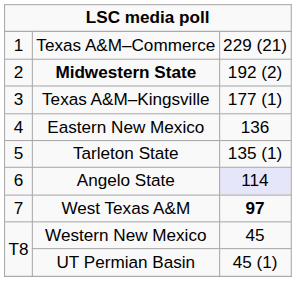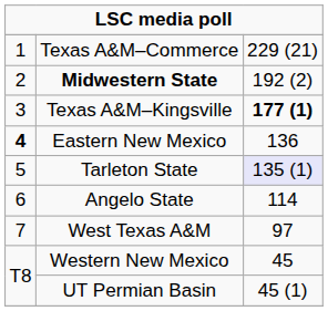Texas A&M–Kingsville | column 3: normal -> bold
Eastern New Mexico | column 1: normal -> bold
Tarleton State | column 3: no background -> lavender background
Angelo State | column 3: lavender background -> no background
West Texas A&M | column 3: bold -> normal
